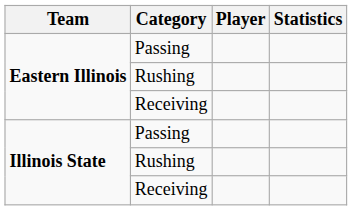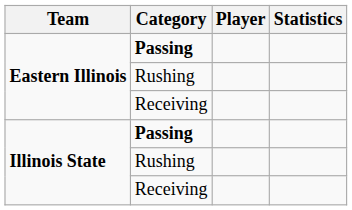Eastern Illinois / Passing | Category: normal -> bold
Illinois State / Passing | Category: normal -> bold
